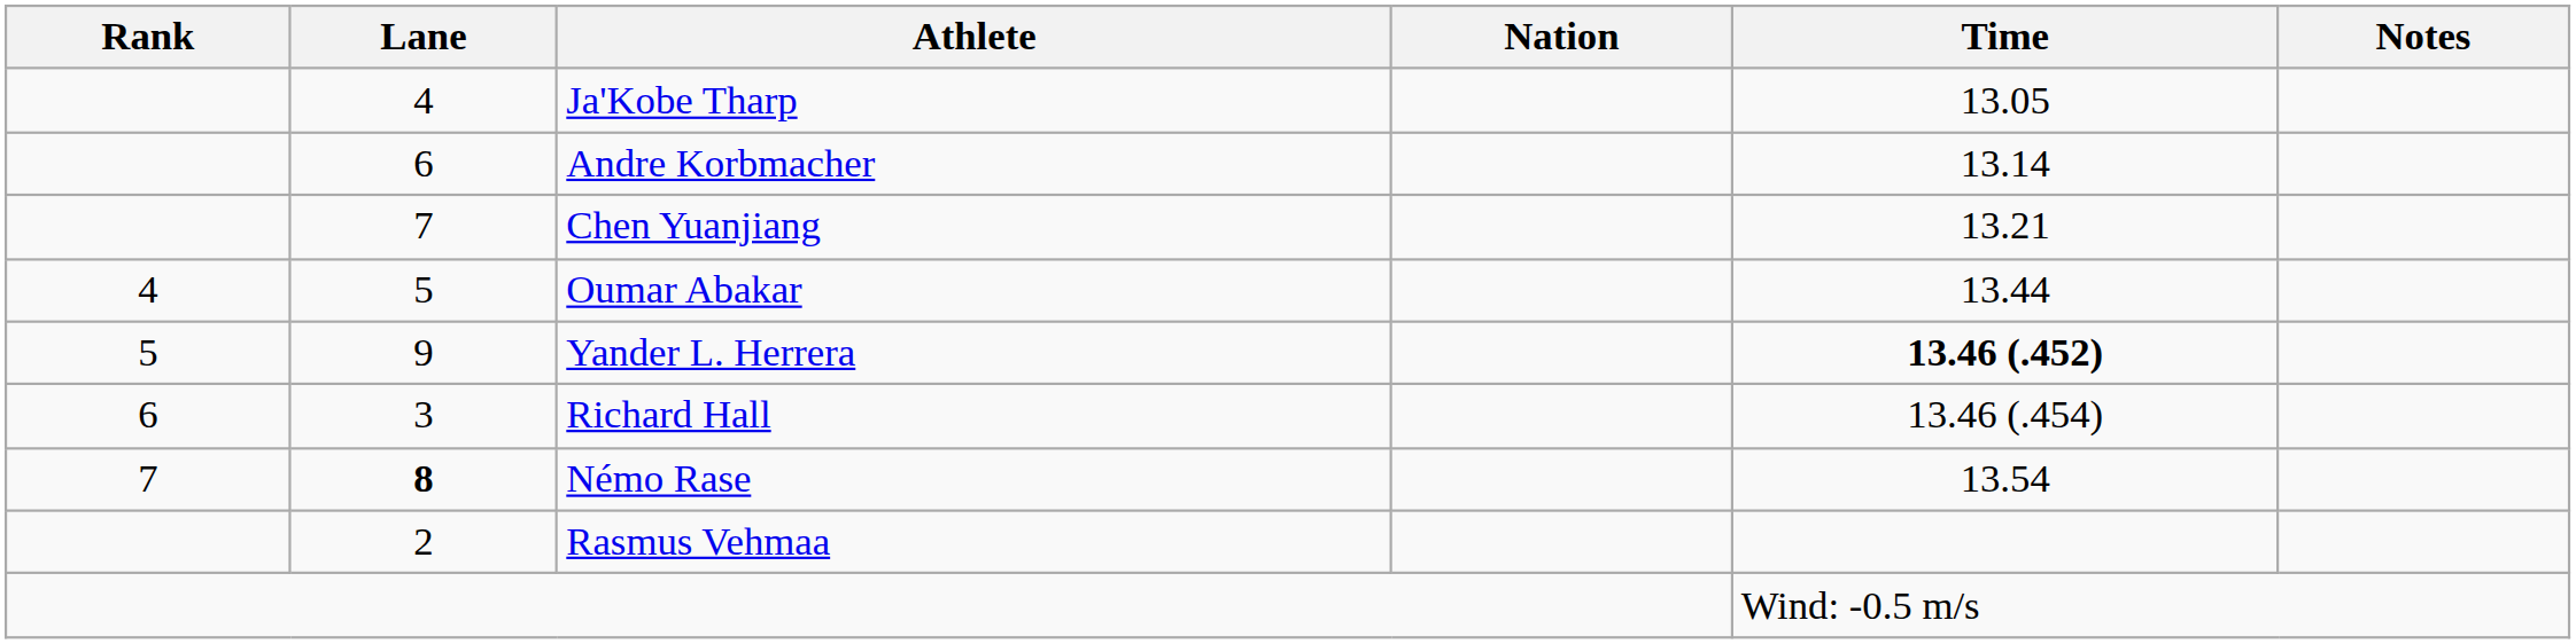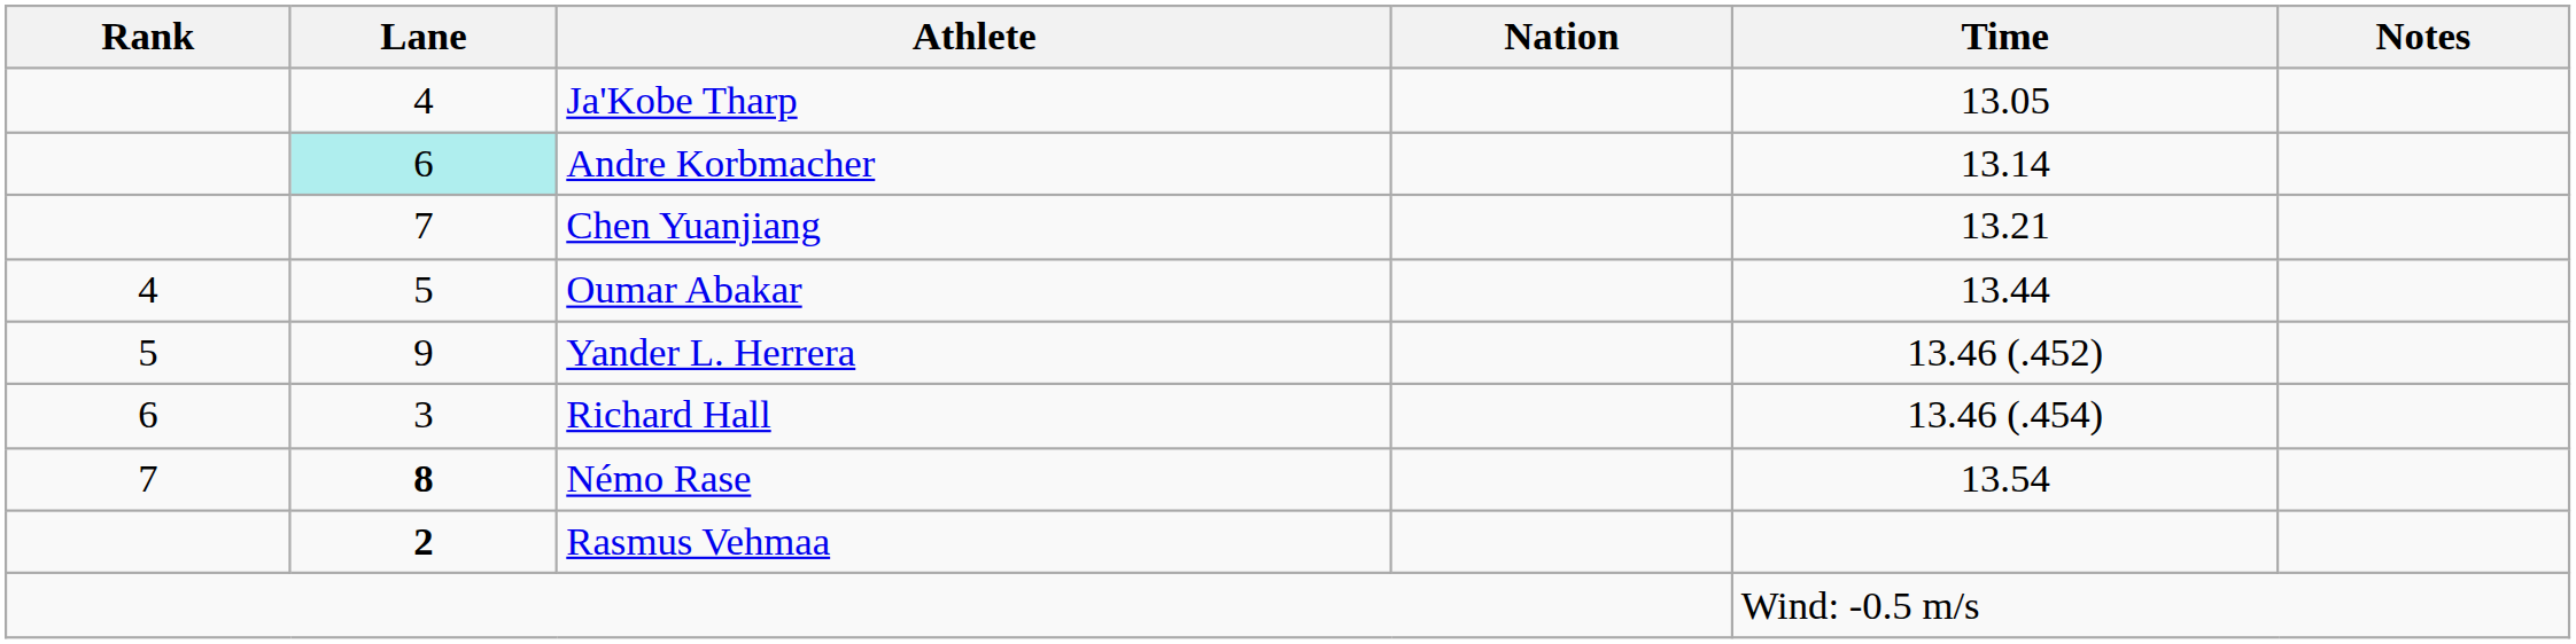Andre Korbmacher | Lane: no background -> paleturquoise background
Yander L. Herrera | Time: bold -> normal
Rasmus Vehmaa | Lane: normal -> bold
